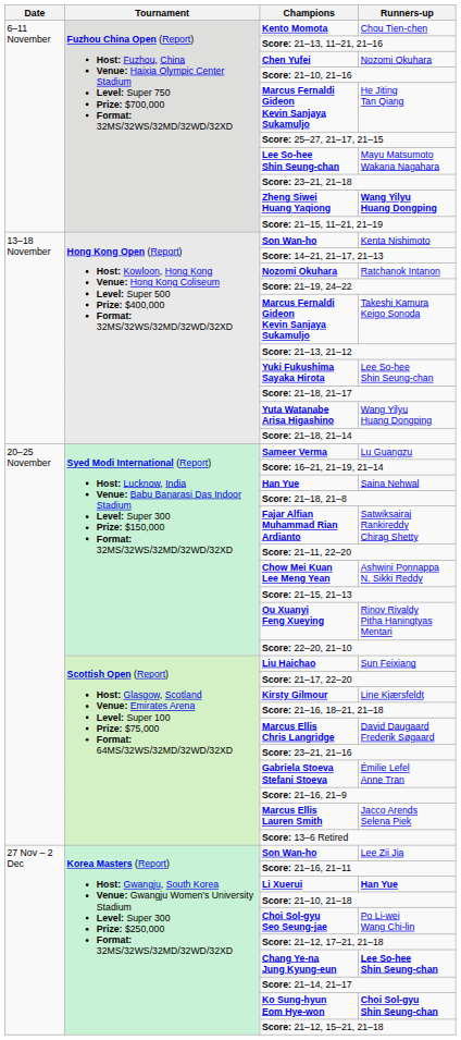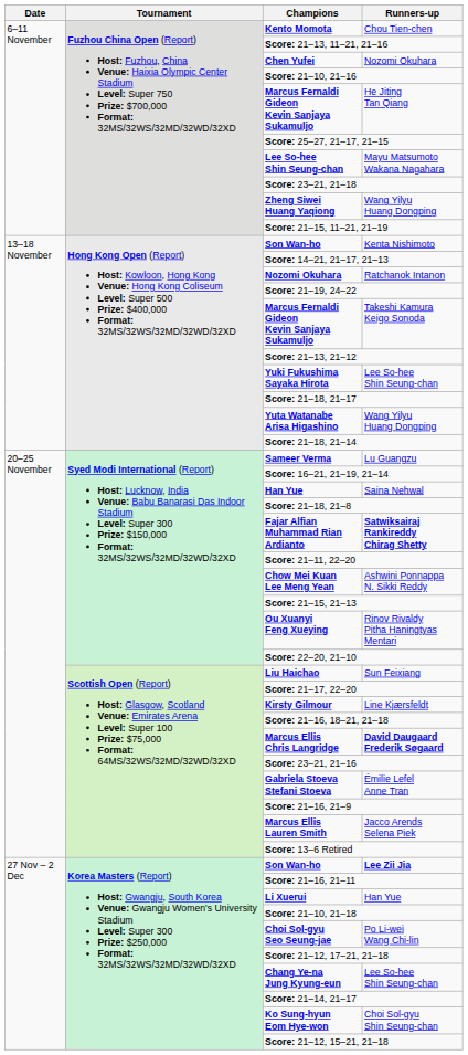Zheng Siwei Huang Yaqiong | Runners-up: bold -> normal
Fajar Alfian Muhammad Rian Ardianto | Runners-up: normal -> bold
Marcus Ellis Chris Langridge | Runners-up: normal -> bold
Son Wan-ho / Lee Zii Jia | Runners-up: normal -> bold
Li Xuerui | Runners-up: bold -> normal
Chang Ye-na Jung Kyung-eun | Runners-up: bold -> normal
Ko Sung-hyun Eom Hye-won | Runners-up: bold -> normal
